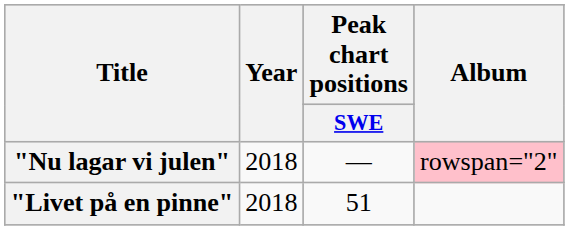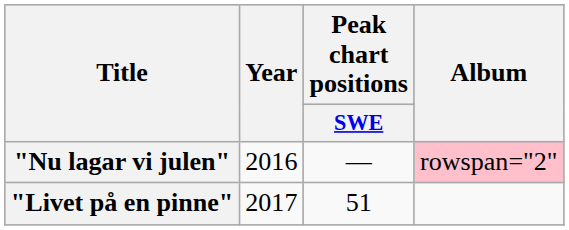"Nu lagar vi julen" | Year: 2018 -> 2016
"Livet på en pinne" | Year: 2018 -> 2017
